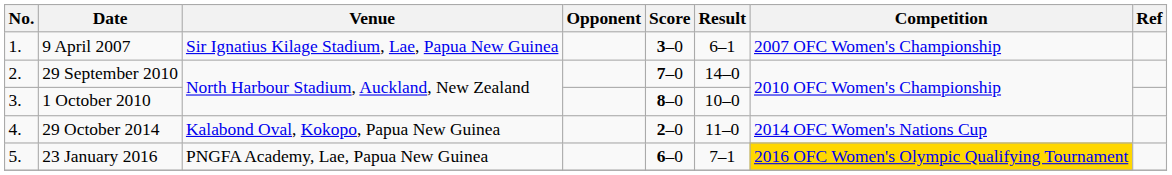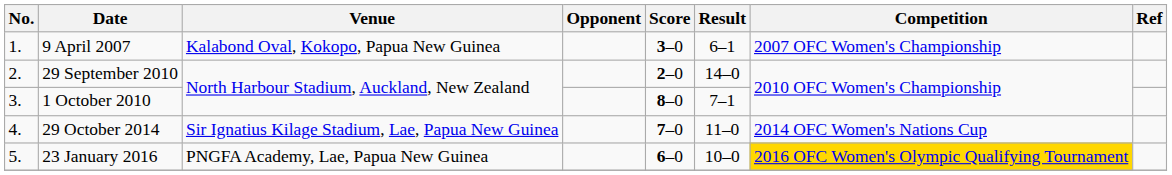9 April 2007 | Venue: Sir Ignatius Kilage Stadium, Lae, Papua New Guinea -> Kalabond Oval, Kokopo, Papua New Guinea
29 September 2010 | Score: 7–0 -> 2–0
1 October 2010 | Result: 10–0 -> 7–1
29 October 2014 | Venue: Kalabond Oval, Kokopo, Papua New Guinea -> Sir Ignatius Kilage Stadium, Lae, Papua New Guinea
29 October 2014 | Score: 2–0 -> 7–0
23 January 2016 | Result: 7–1 -> 10–0
